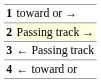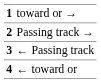2 | column 2: lightyellow background -> no background
